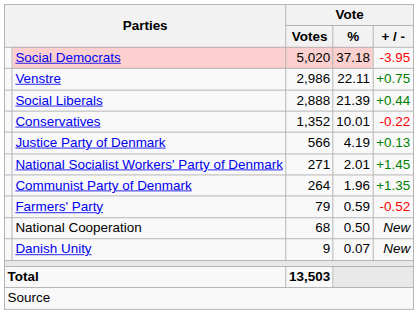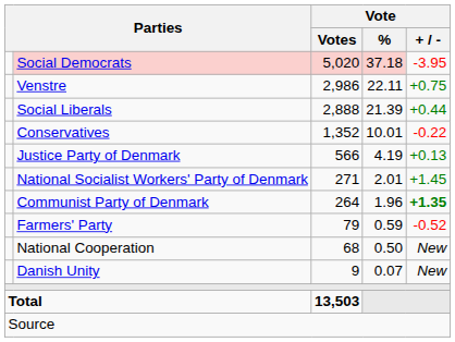Communist Party of Denmark | Vote / + / -: normal -> bold
